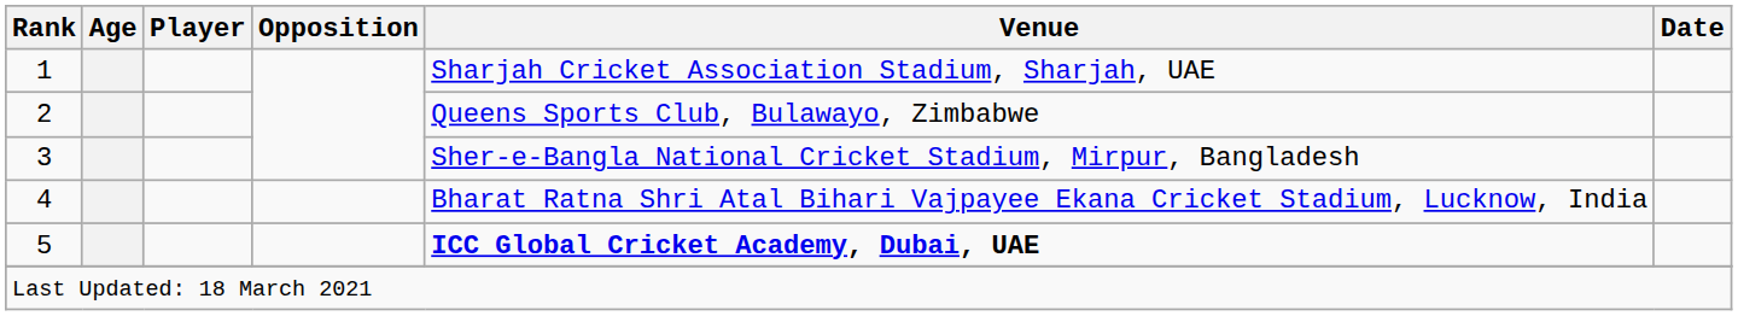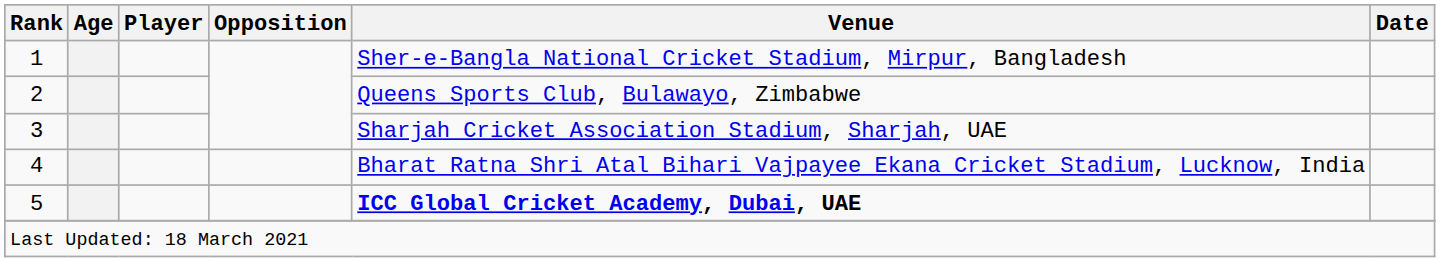1 | Venue: Sharjah Cricket Association Stadium, Sharjah, UAE -> Sher-e-Bangla National Cricket Stadium, Mirpur, Bangladesh
3 | Venue: Sher-e-Bangla National Cricket Stadium, Mirpur, Bangladesh -> Sharjah Cricket Association Stadium, Sharjah, UAE
